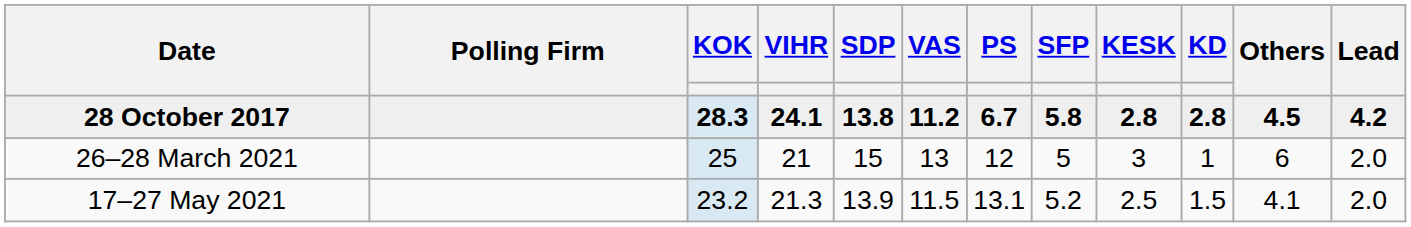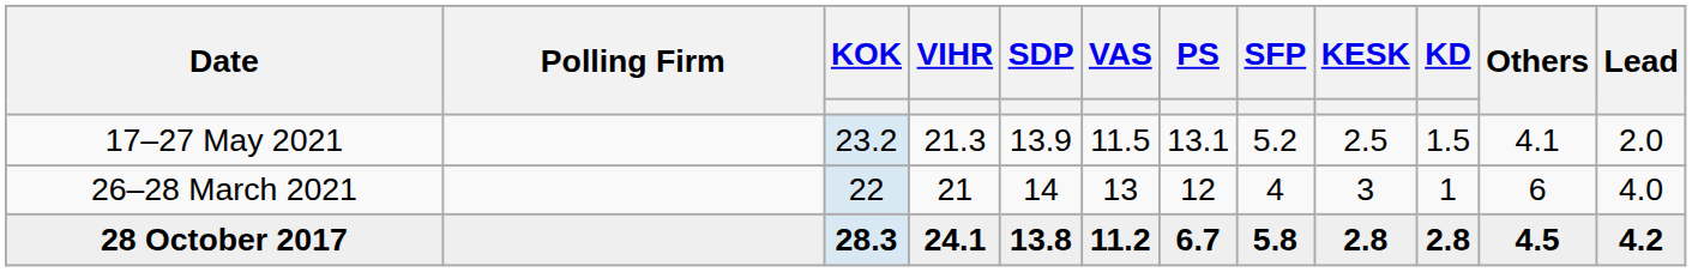rows swapped: 17–27 May 2021 <-> 28 October 2017
26–28 March 2021 | KOK: 25 -> 22
26–28 March 2021 | SDP: 15 -> 14
26–28 March 2021 | SFP: 5 -> 4
26–28 March 2021 | Lead: 2.0 -> 4.0
